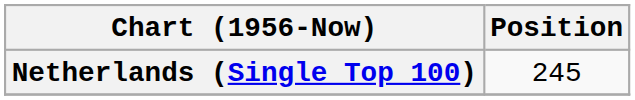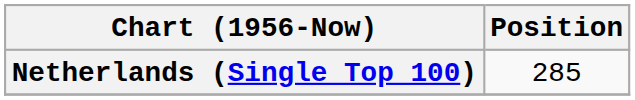Netherlands (Single Top 100) | Position: 245 -> 285
